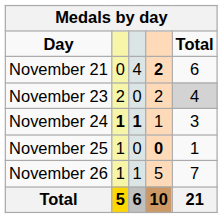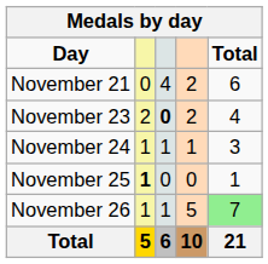November 21 | column 4: bold -> normal
November 23 | column 3: normal -> bold
November 23 | Total: lightgrey background -> no background
November 24 | column 2: bold -> normal
November 24 | column 3: bold -> normal
November 25 | column 2: normal -> bold
November 25 | column 4: bold -> normal
November 26 | Total: no background -> lightgreen background
